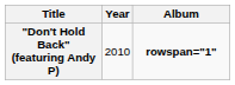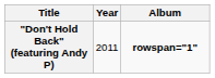"Don't Hold Back" (featuring Andy P) | Year: 2010 -> 2011
